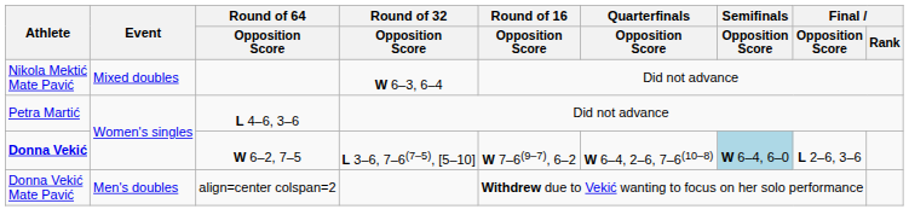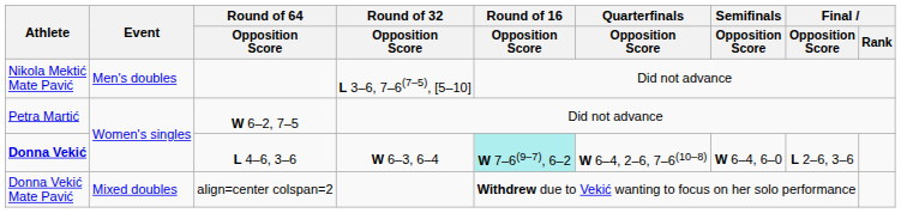Nikola Mektić Mate Pavić | Event: Mixed doubles -> Men's doubles
Nikola Mektić Mate Pavić | Round of 32 / Opposition Score: W 6–3, 6–4 -> L 3–6, 7–6(7–5), [5–10]
Petra Martić | Round of 64 / Opposition Score: L 4–6, 3–6 -> W 6–2, 7–5
Donna Vekić | Round of 64 / Opposition Score: W 6–2, 7–5 -> L 4–6, 3–6
Donna Vekić | Round of 32 / Opposition Score: L 3–6, 7–6(7–5), [5–10] -> W 6–3, 6–4
Donna Vekić | Round of 16 / Opposition Score: no background -> paleturquoise background
Donna Vekić | Semifinals / Opposition Score: lightblue background -> no background
Donna Vekić Mate Pavić | Event: Men's doubles -> Mixed doubles
